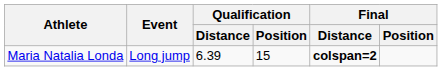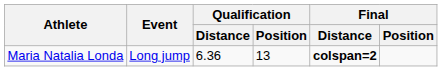Maria Natalia Londa | Qualification / Distance: 6.39 -> 6.36
Maria Natalia Londa | Qualification / Position: 15 -> 13
